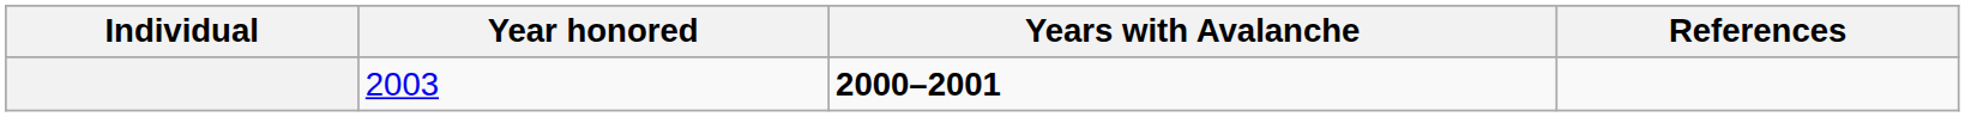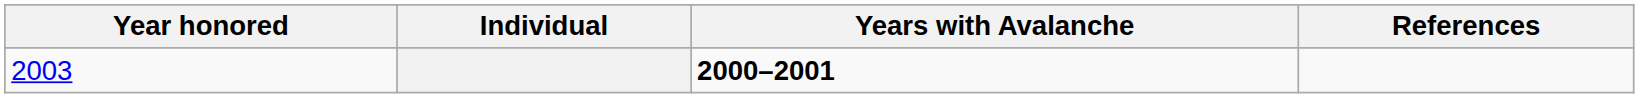columns swapped: Individual <-> Year honored
